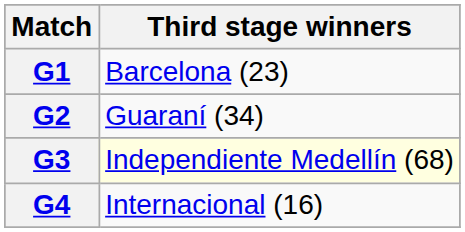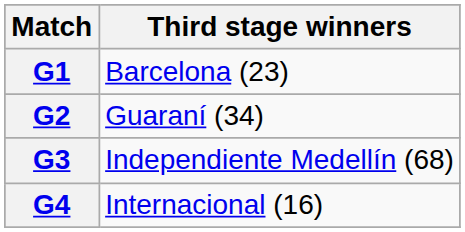G3 | Third stage winners: lightyellow background -> no background
